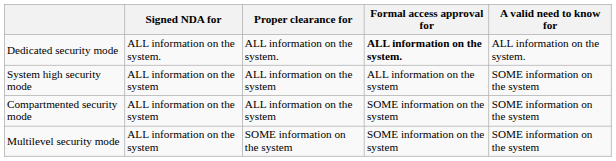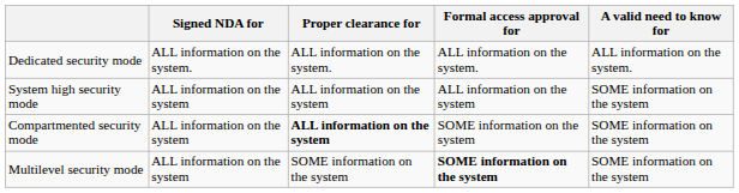row 2 | Formal access approval for: bold -> normal
row 4 | Proper clearance for: normal -> bold
row 5 | Formal access approval for: normal -> bold
